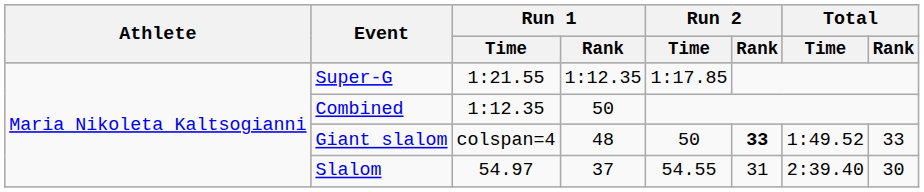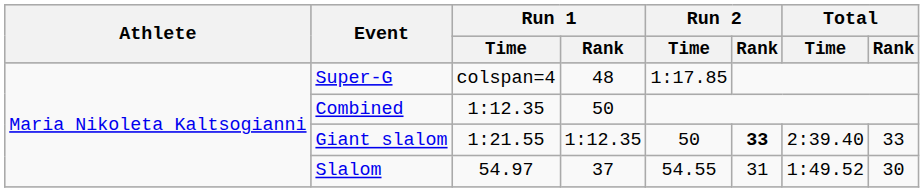Super-G | Run 1 / Time: 1:21.55 -> colspan=4
Super-G | Run 1 / Rank: 1:12.35 -> 48
Giant slalom | Run 1 / Time: colspan=4 -> 1:21.55
Giant slalom | Run 1 / Rank: 48 -> 1:12.35
Giant slalom | Total / Time: 1:49.52 -> 2:39.40
Slalom | Total / Time: 2:39.40 -> 1:49.52
